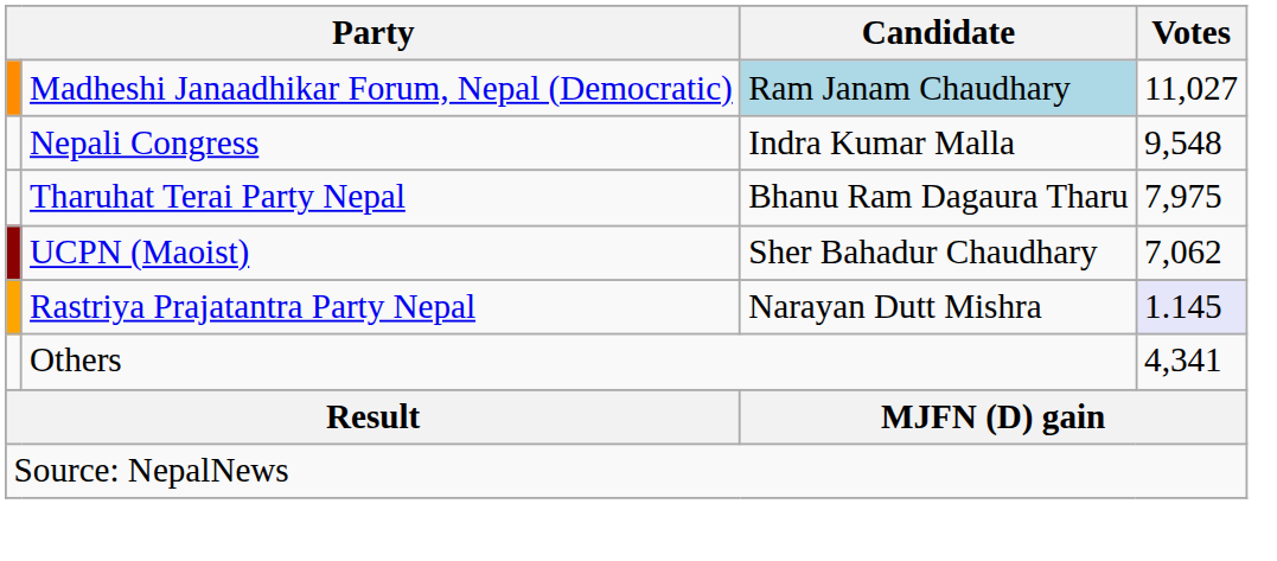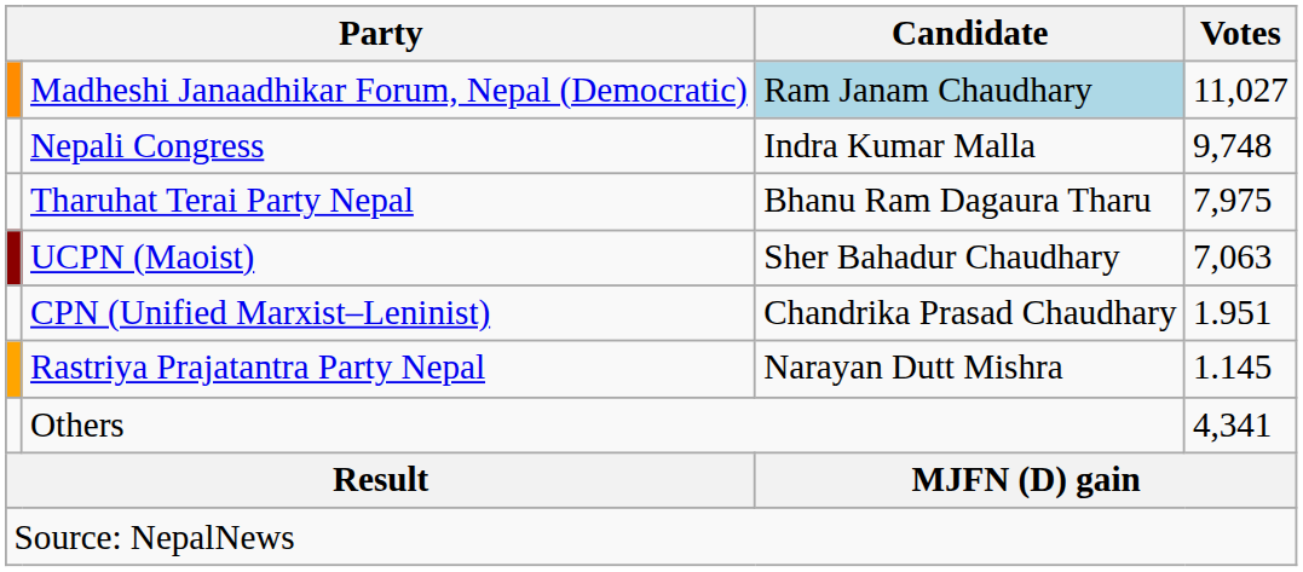Nepali Congress | Votes: 9,548 -> 9,748
UCPN (Maoist) | Votes: 7,062 -> 7,063
+ row: CPN (Unified Marxist–Leninist) | Chandrika Prasad Chaudhary | 1.951
Rastriya Prajatantra Party Nepal | Votes: lavender background -> no background
